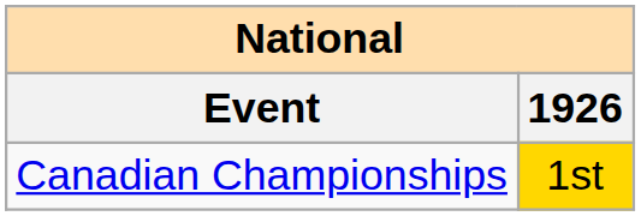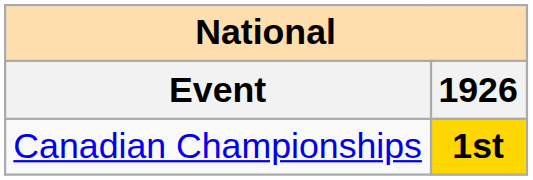Canadian Championships | 1926: normal -> bold
